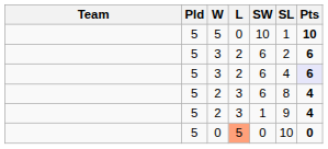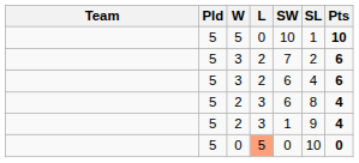row 3 | SW: 6 -> 7
row 4 | Pts: lavender background -> no background
